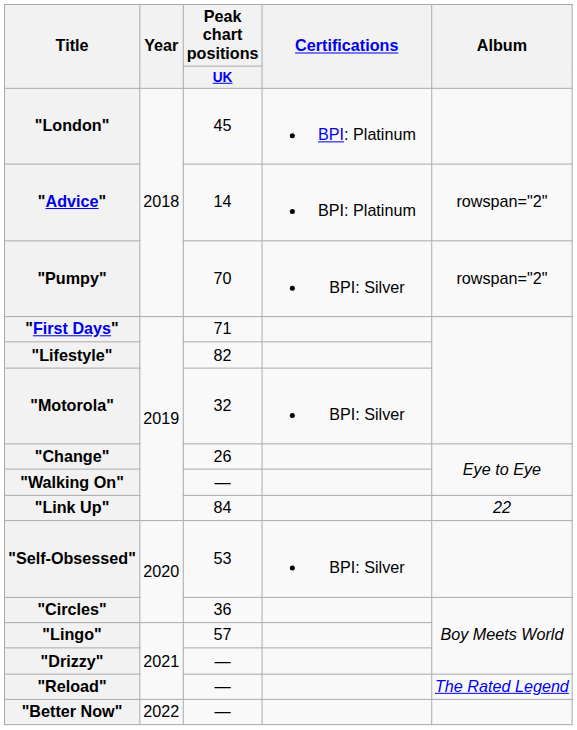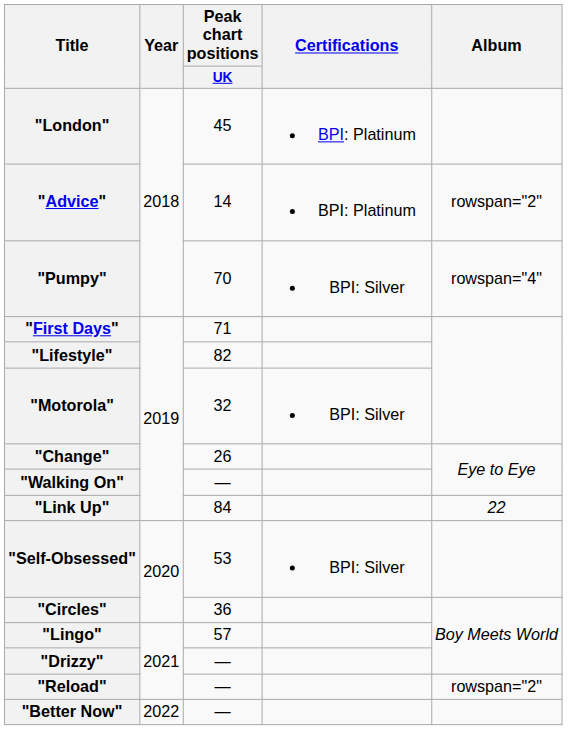"Pumpy" | Album: rowspan="2" -> rowspan="4"
"Reload" | Album: The Rated Legend -> rowspan="2"
